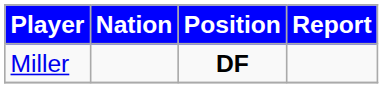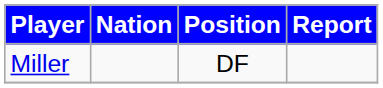Miller | Position: bold -> normal
